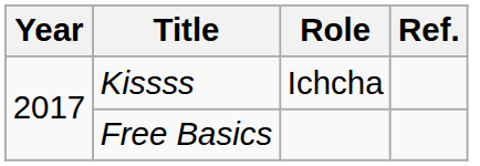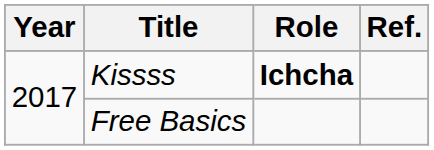Kissss | Role: normal -> bold
